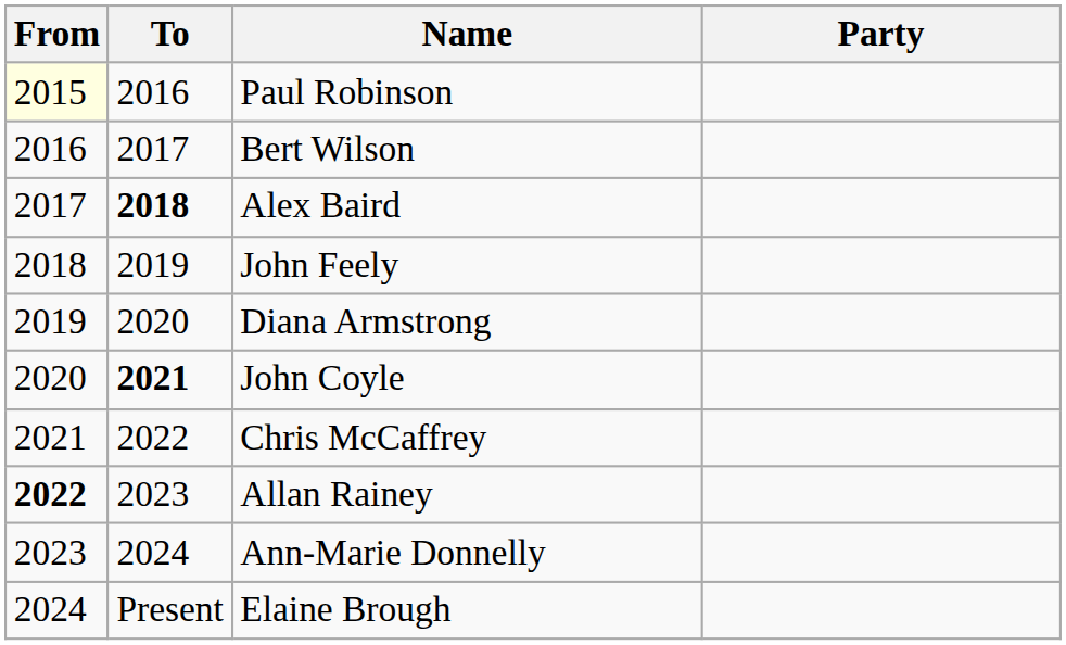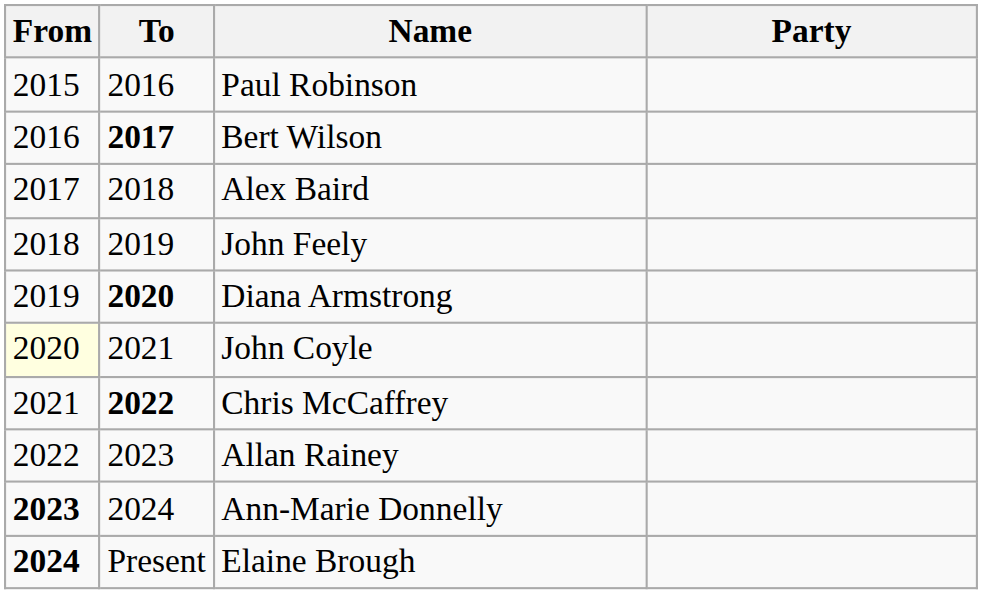Paul Robinson | From: lightyellow background -> no background
Bert Wilson | To: normal -> bold
Alex Baird | To: bold -> normal
Diana Armstrong | To: normal -> bold
John Coyle | From: no background -> lightyellow background
John Coyle | To: bold -> normal
Chris McCaffrey | To: normal -> bold
Allan Rainey | From: bold -> normal
Ann-Marie Donnelly | From: normal -> bold
Elaine Brough | From: normal -> bold
